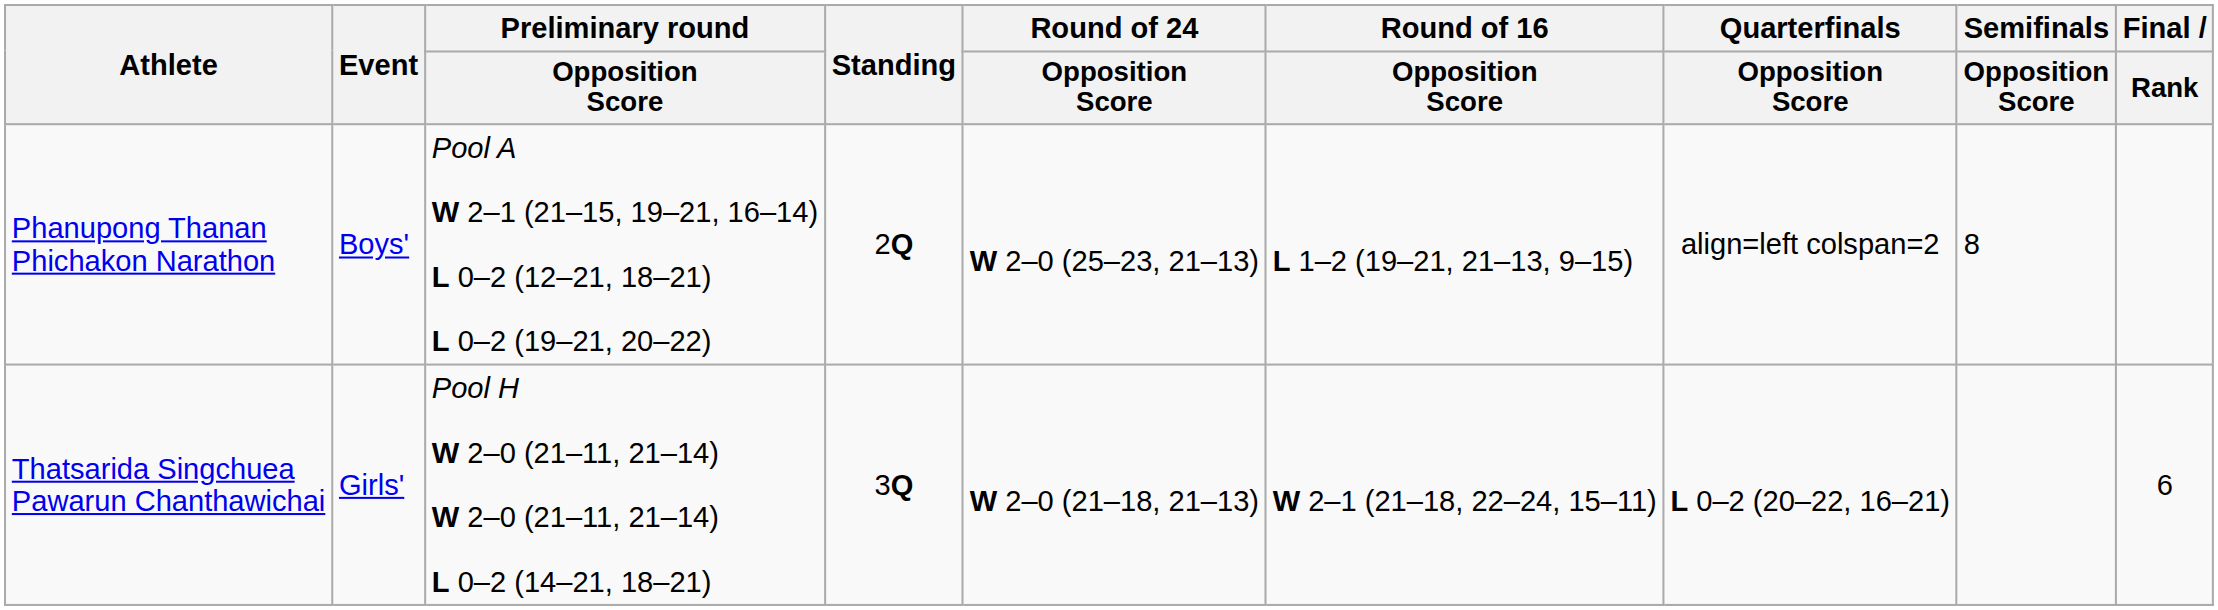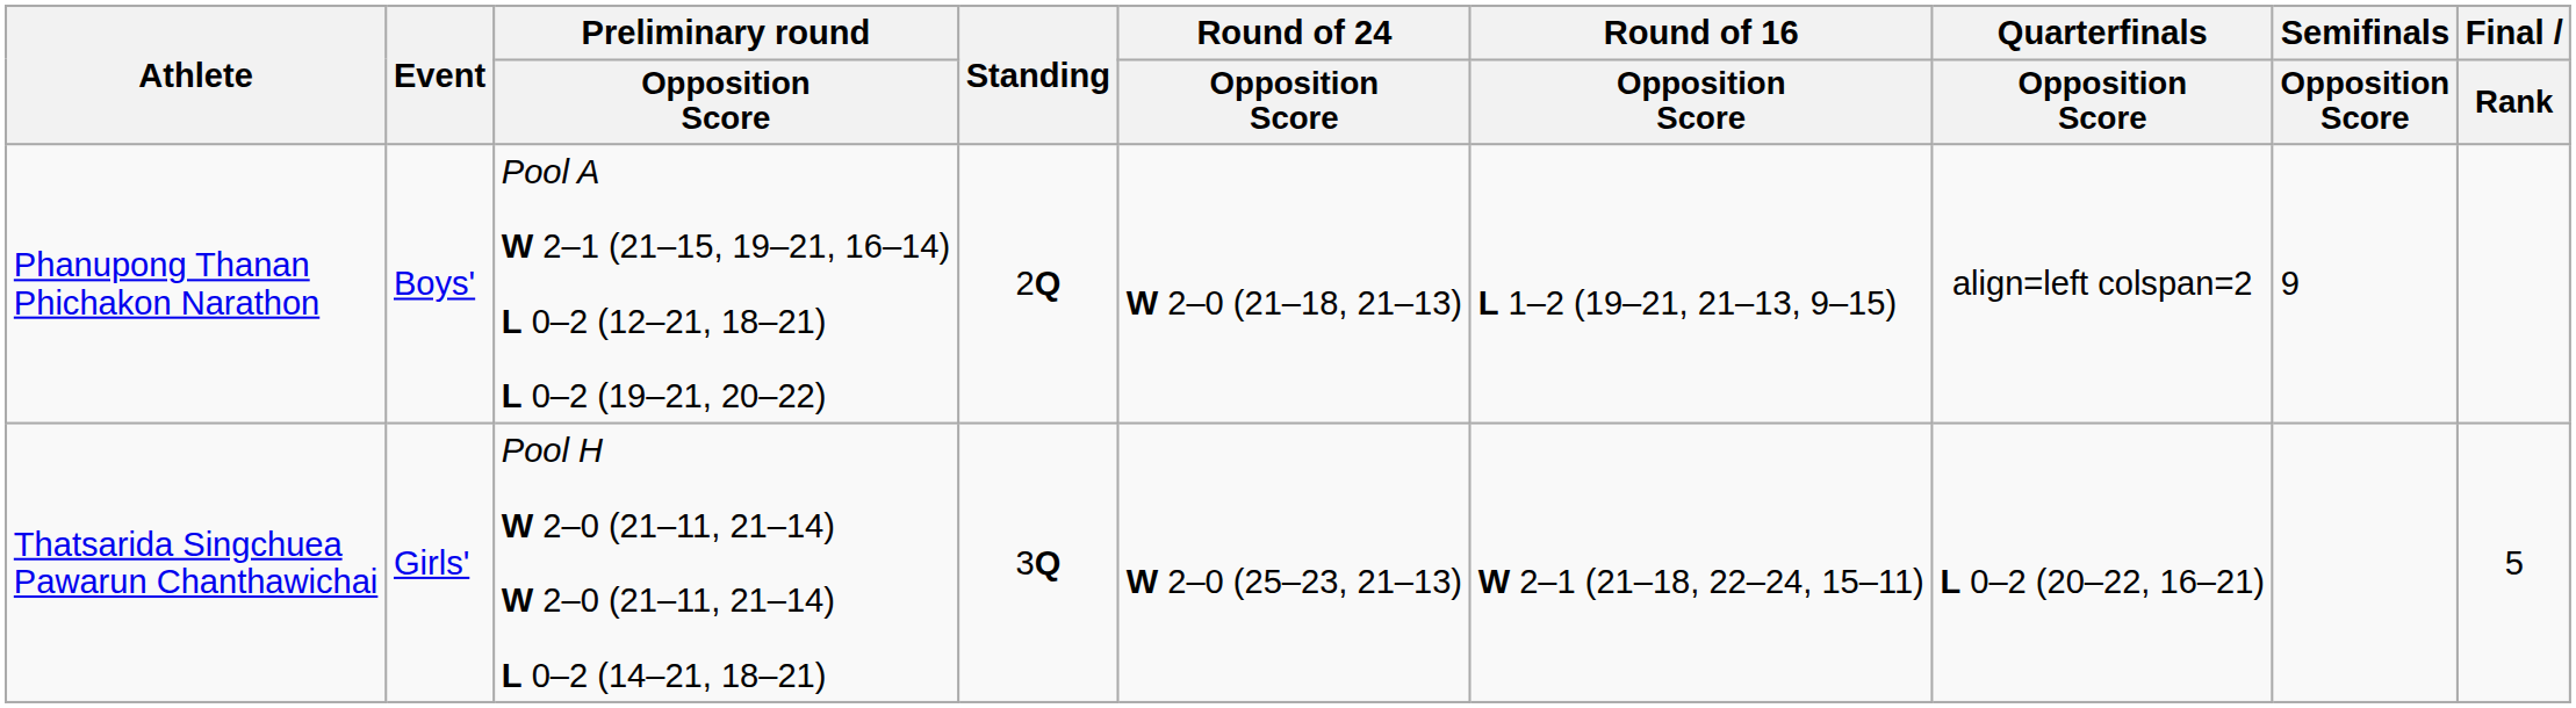Phanupong Thanan Phichakon Narathon | Round of 24 / Opposition Score: W 2–0 (25–23, 21–13) -> W 2–0 (21–18, 21–13)
Phanupong Thanan Phichakon Narathon | Semifinals / Opposition Score: 8 -> 9
Thatsarida Singchuea Pawarun Chanthawichai | Round of 24 / Opposition Score: W 2–0 (21–18, 21–13) -> W 2–0 (25–23, 21–13)
Thatsarida Singchuea Pawarun Chanthawichai | Final / Rank: 6 -> 5
